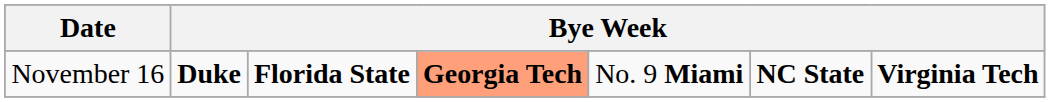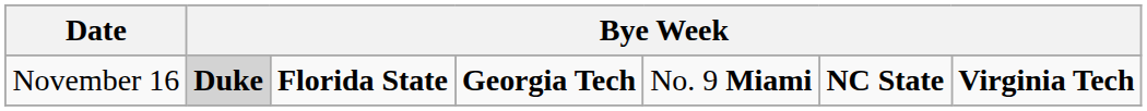November 16 | column 2: no background -> lightgrey background
November 16 | column 4: lightsalmon background -> no background
